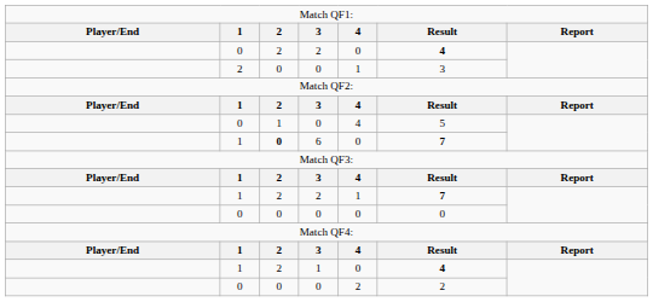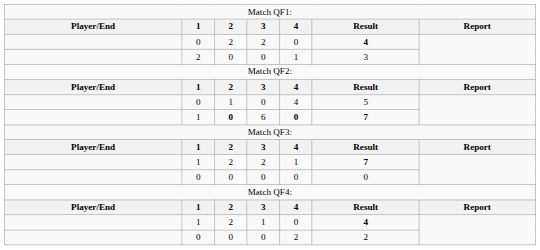6 | column 5: normal -> bold
